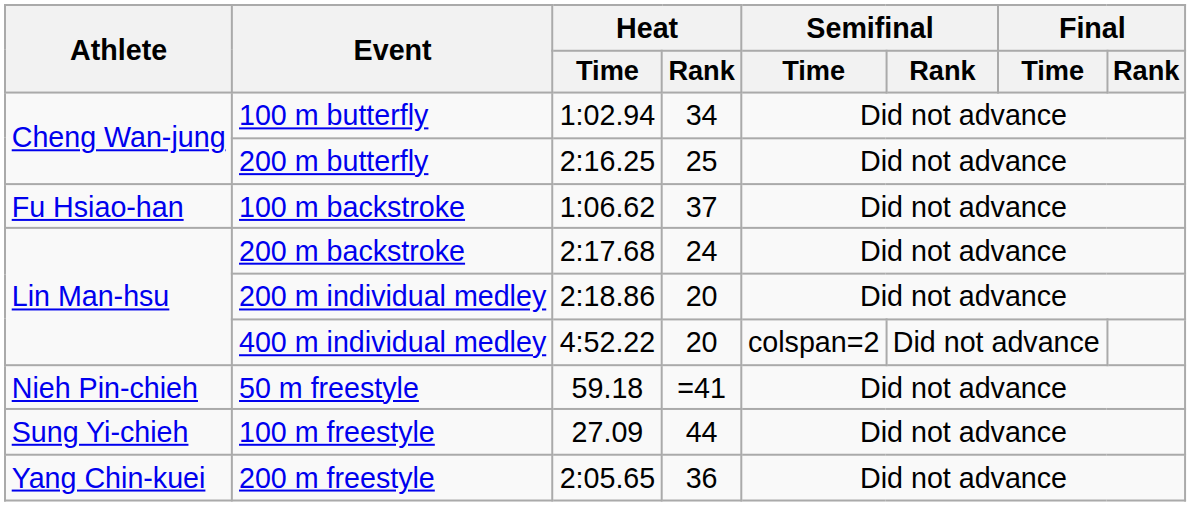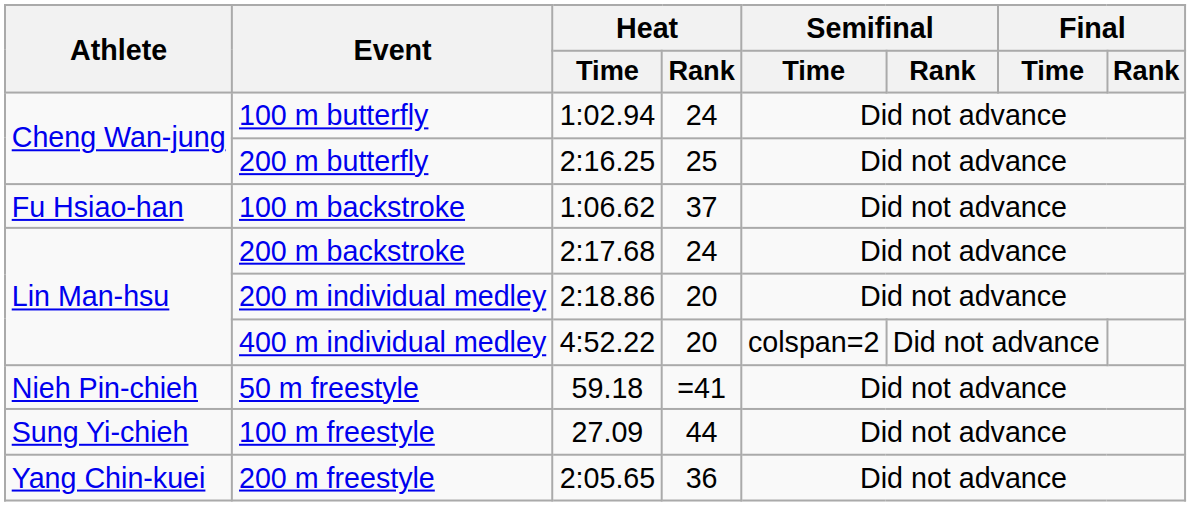100 m butterfly | Heat / Rank: 34 -> 24
